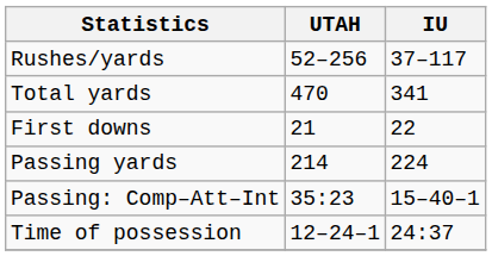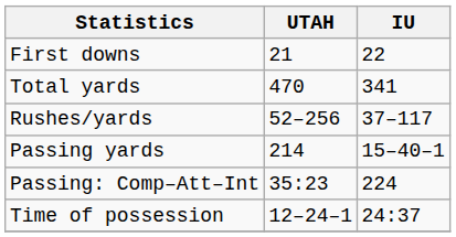rows swapped: First downs <-> Rushes/yards
Passing yards | IU: 224 -> 15–40–1
Passing: Comp–Att–Int | IU: 15–40–1 -> 224
